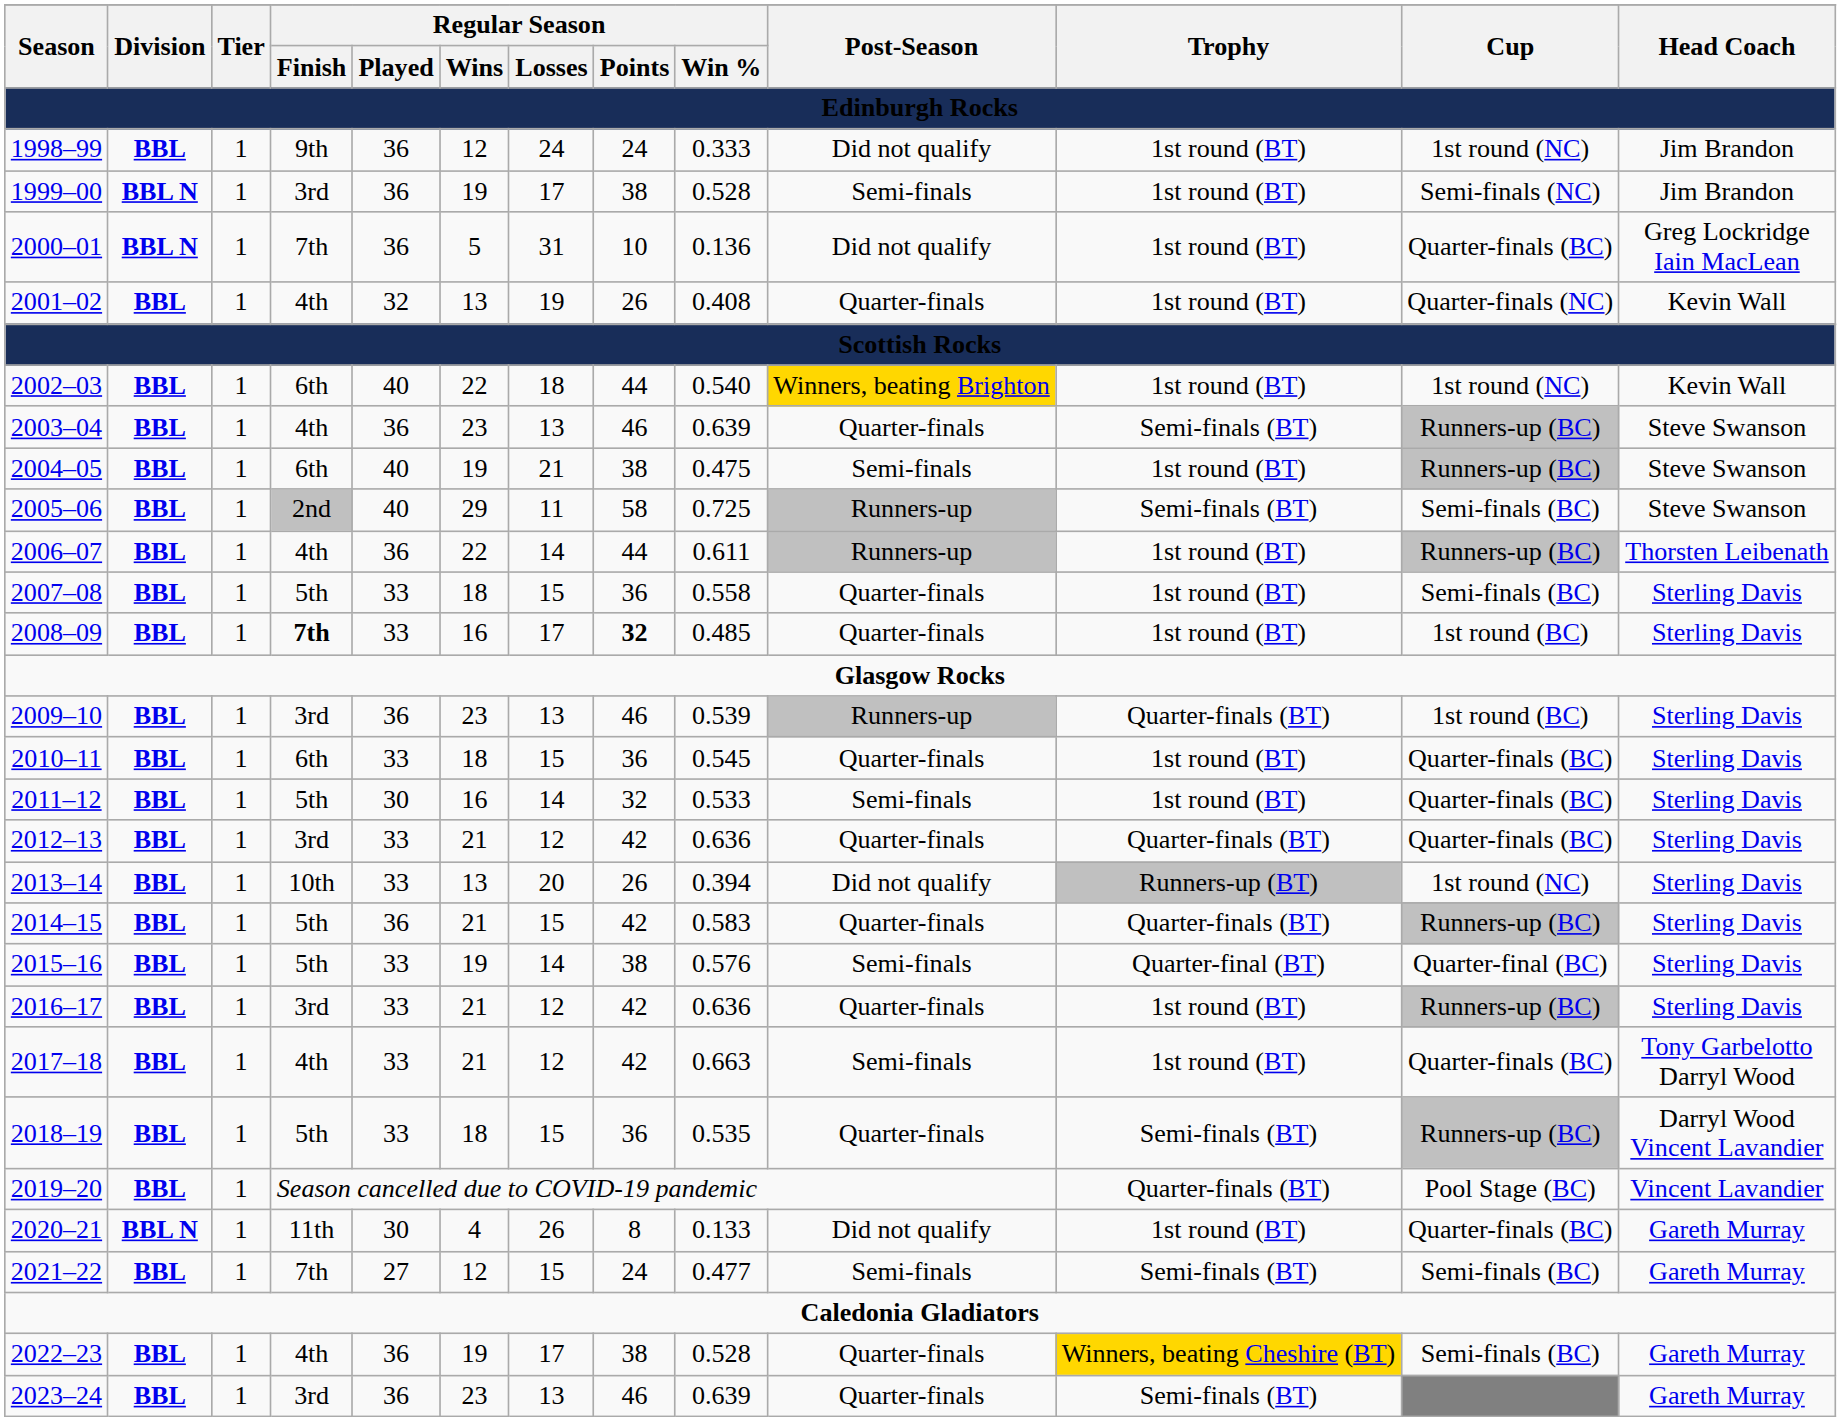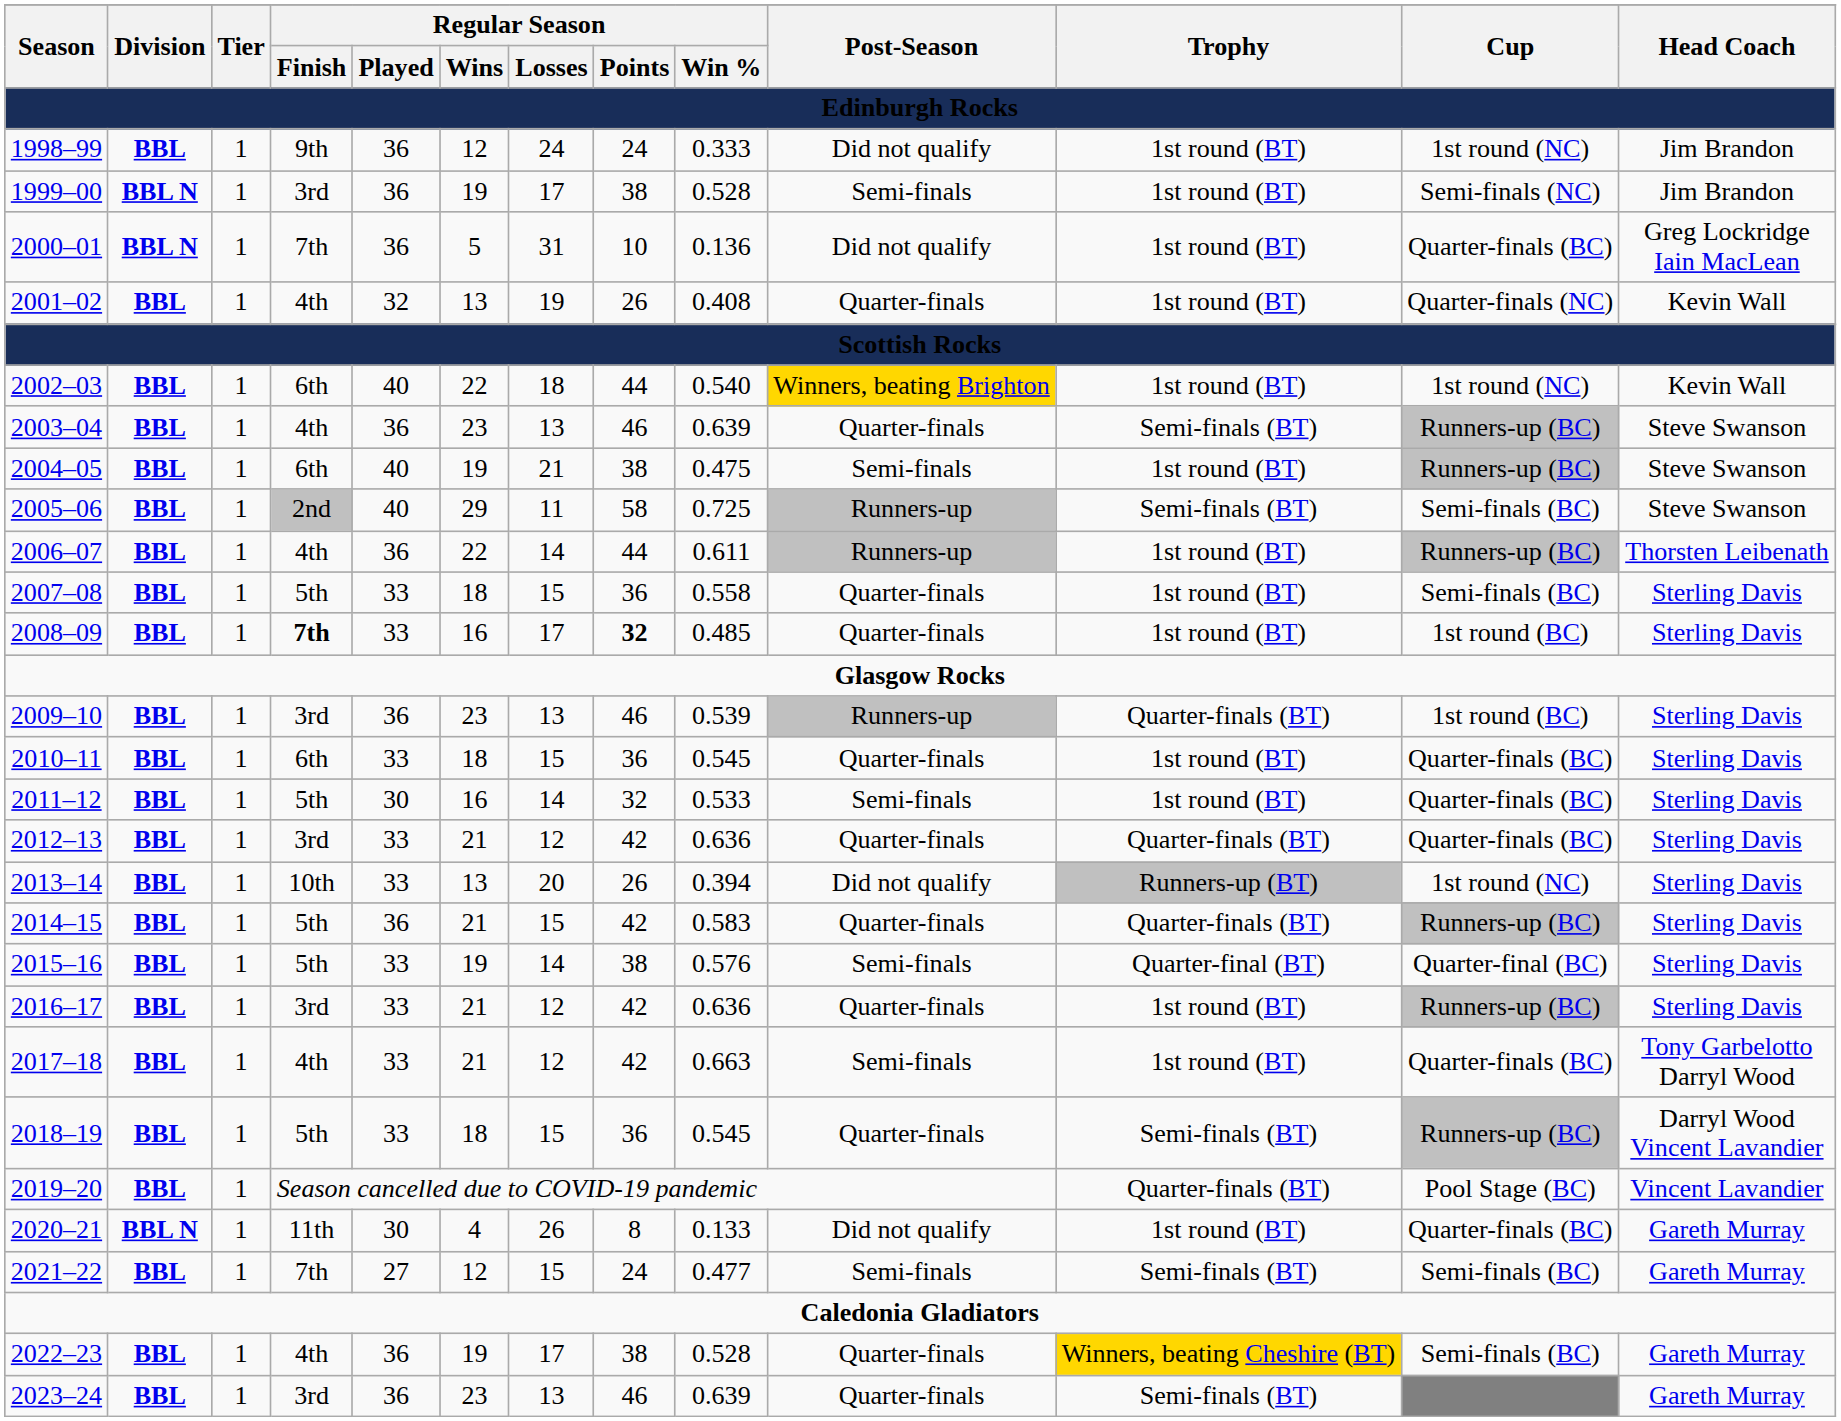2018–19 | Regular Season / Win %: 0.535 -> 0.545
